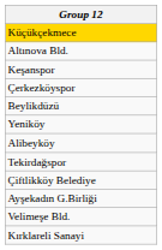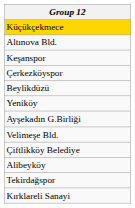row 8 | column 1: Alibeyköy -> Ayşekadın G.Birliği
row 9 | column 1: Tekirdağspor -> Velimeşe Bld.
row 11 | column 1: Ayşekadın G.Birliği -> Alibeyköy
row 12 | column 1: Velimeşe Bld. -> Tekirdağspor
